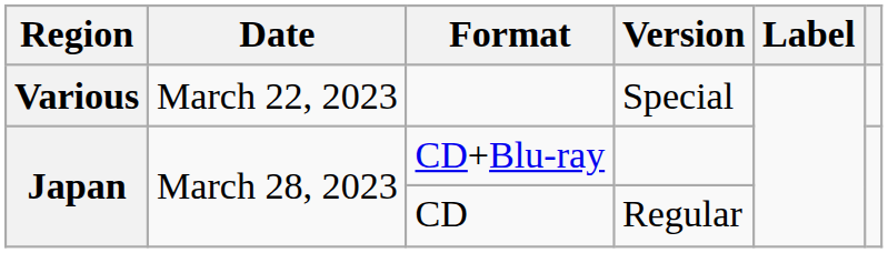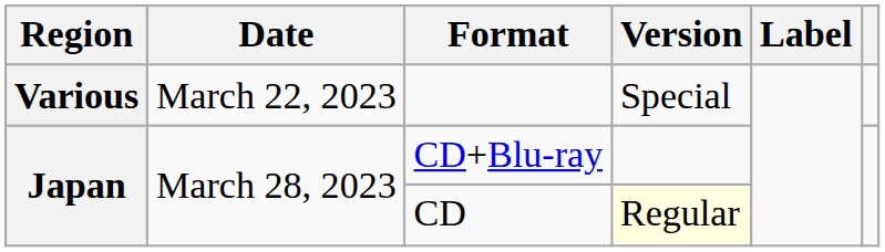CD | Version: no background -> lightyellow background
